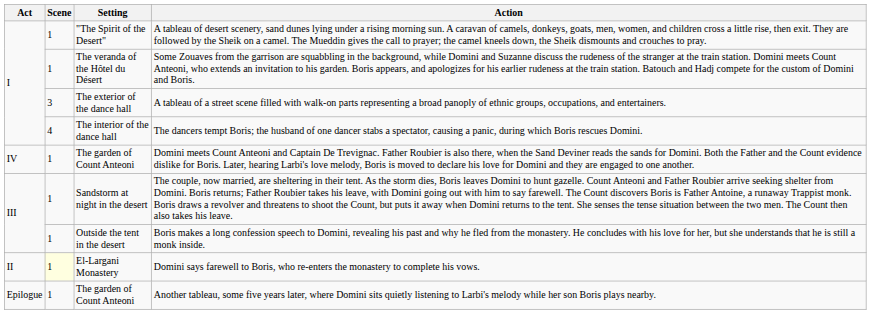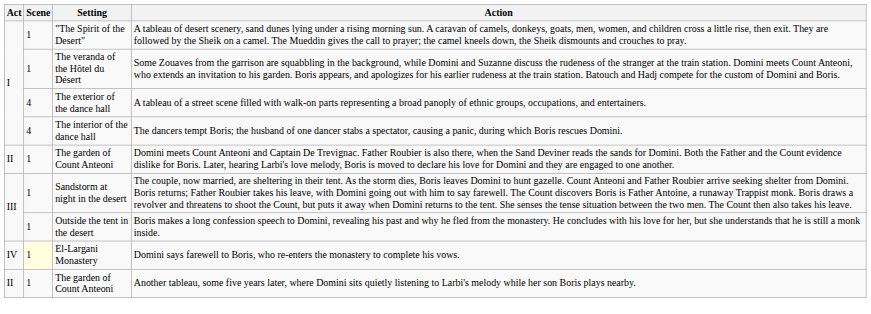row 4 | Scene: 3 -> 4
row 6 | Act: IV -> II
row 9 | Act: II -> IV
row 10 | Act: Epilogue -> II
